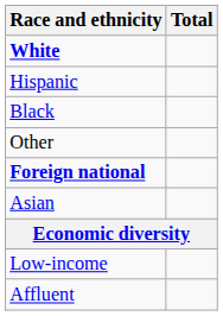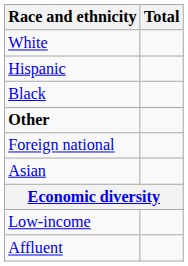White | Race and ethnicity: bold -> normal
Other | Race and ethnicity: normal -> bold
Foreign national | Race and ethnicity: bold -> normal
